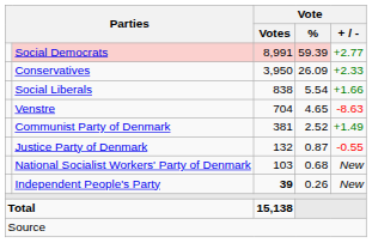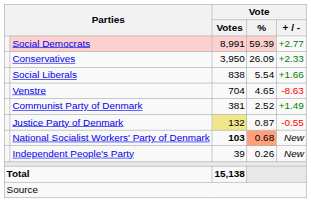Justice Party of Denmark | Vote / Votes: no background -> khaki background
National Socialist Workers' Party of Denmark | Vote / Votes: normal -> bold
National Socialist Workers' Party of Denmark | Vote / %: no background -> lightsalmon background
Independent People's Party | Vote / Votes: bold -> normal
